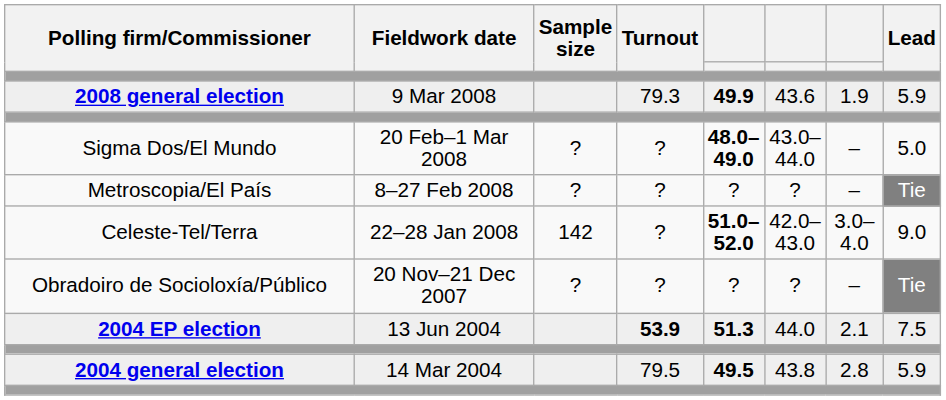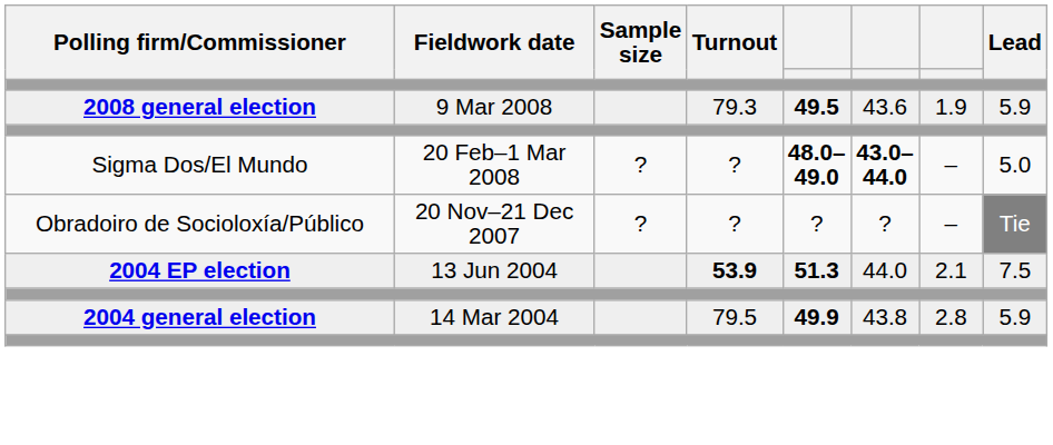2008 general election | column 5: 49.9 -> 49.5
Sigma Dos/El Mundo | column 6: normal -> bold
- row: Metroscopia/El País | 8–27 Feb 2008 | ? | ? | ? | ? | – | Tie
- row: Celeste-Tel/Terra | 22–28 Jan 2008 | 142 | ? | 51.0– 52.0 | 42.0– 43.0 | 3.0– 4.0 | 9.0
2004 general election | column 5: 49.5 -> 49.9
